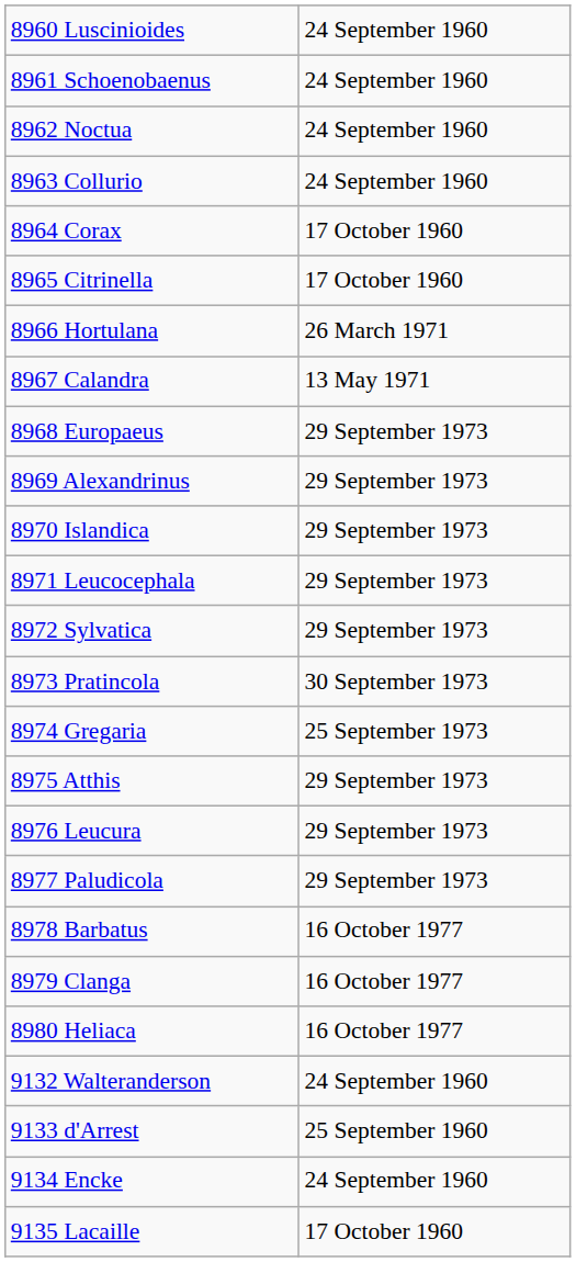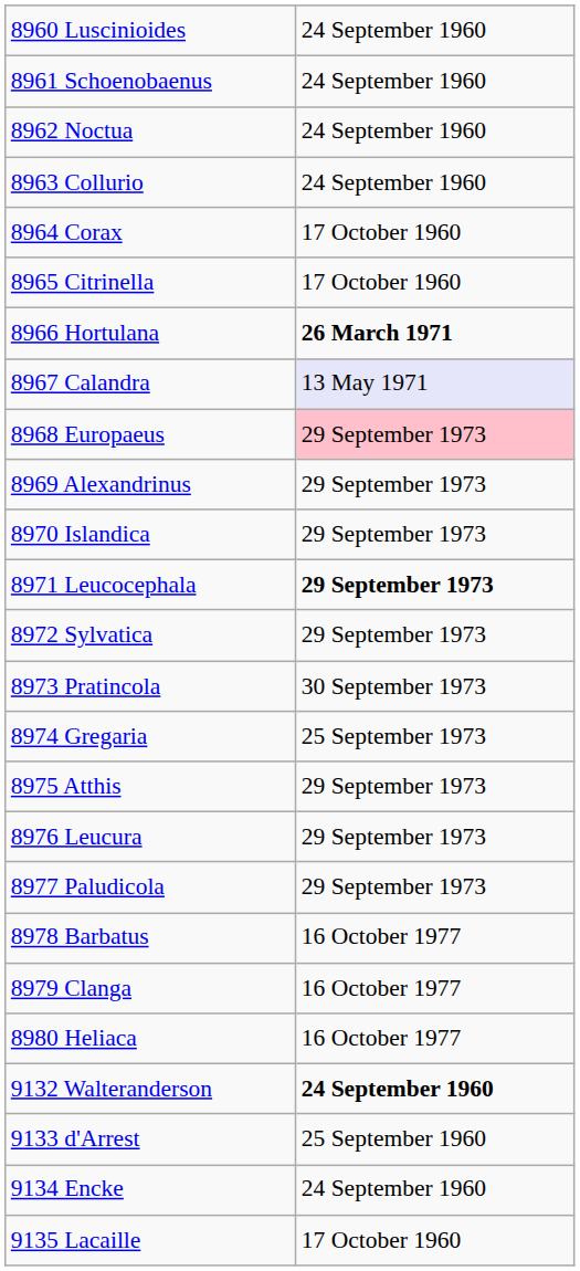8966 Hortulana | column 2: normal -> bold
8967 Calandra | column 2: no background -> lavender background
8968 Europaeus | column 2: no background -> pink background
8971 Leucocephala | column 2: normal -> bold
9132 Walteranderson | column 2: normal -> bold
